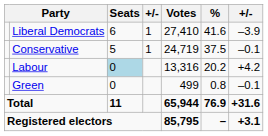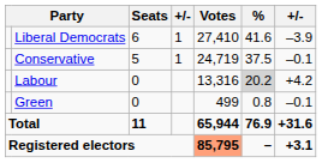Labour | Seats: lightblue background -> no background
Labour | %: no background -> lightgrey background
Registered electors | Votes: no background -> lightsalmon background
